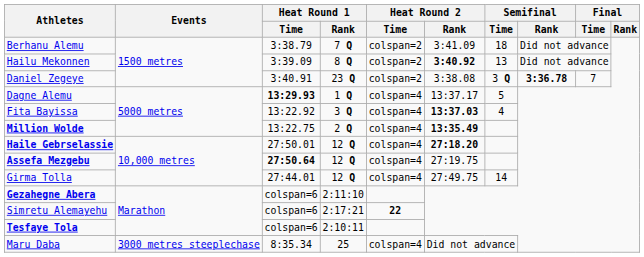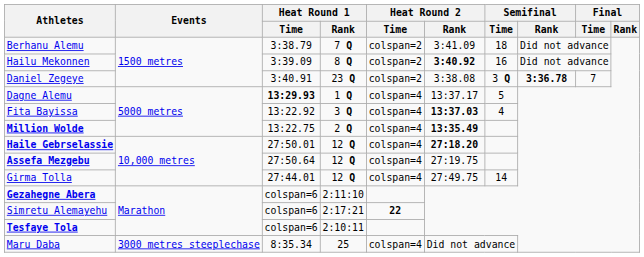Hailu Mekonnen | Semifinal / Time: 13 -> 16
Assefa Mezgebu | Heat Round 1 / Time: bold -> normal
